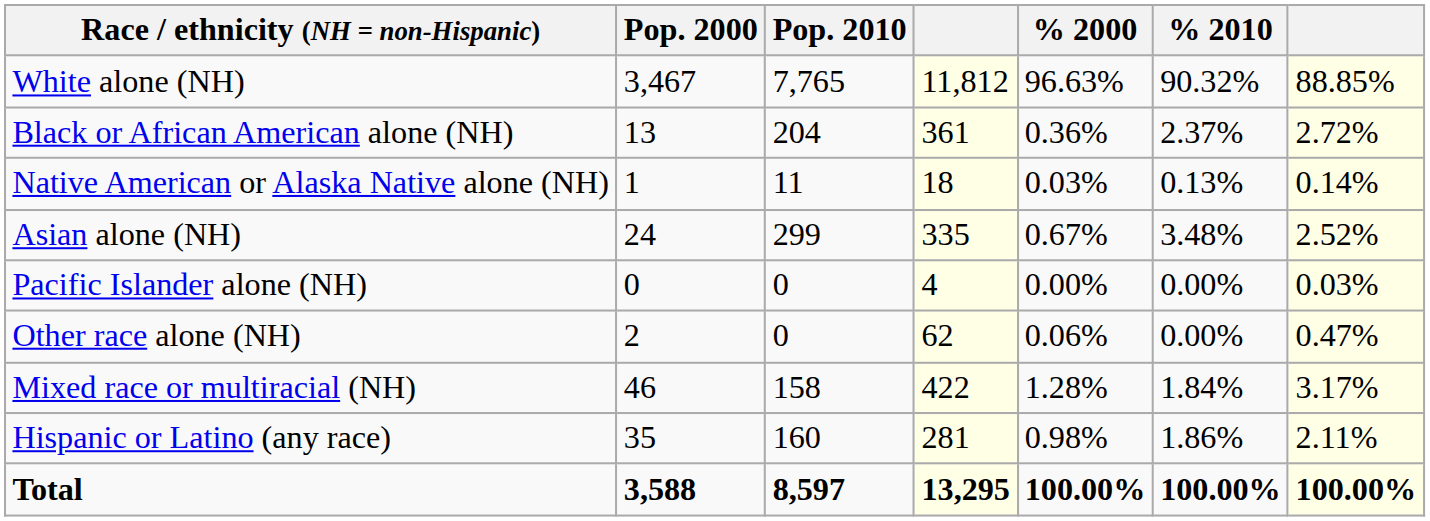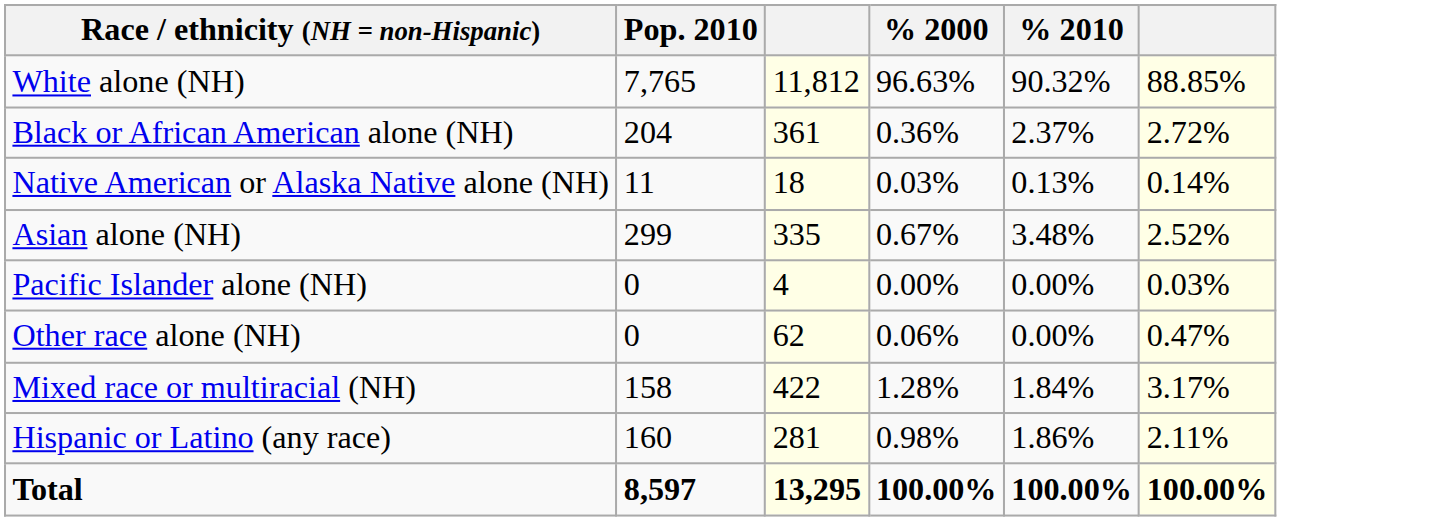- column: Pop. 2000 | 3,467 | 13 | 1 | 24 | 0 | 2 | 46 | 35 | 3,588
